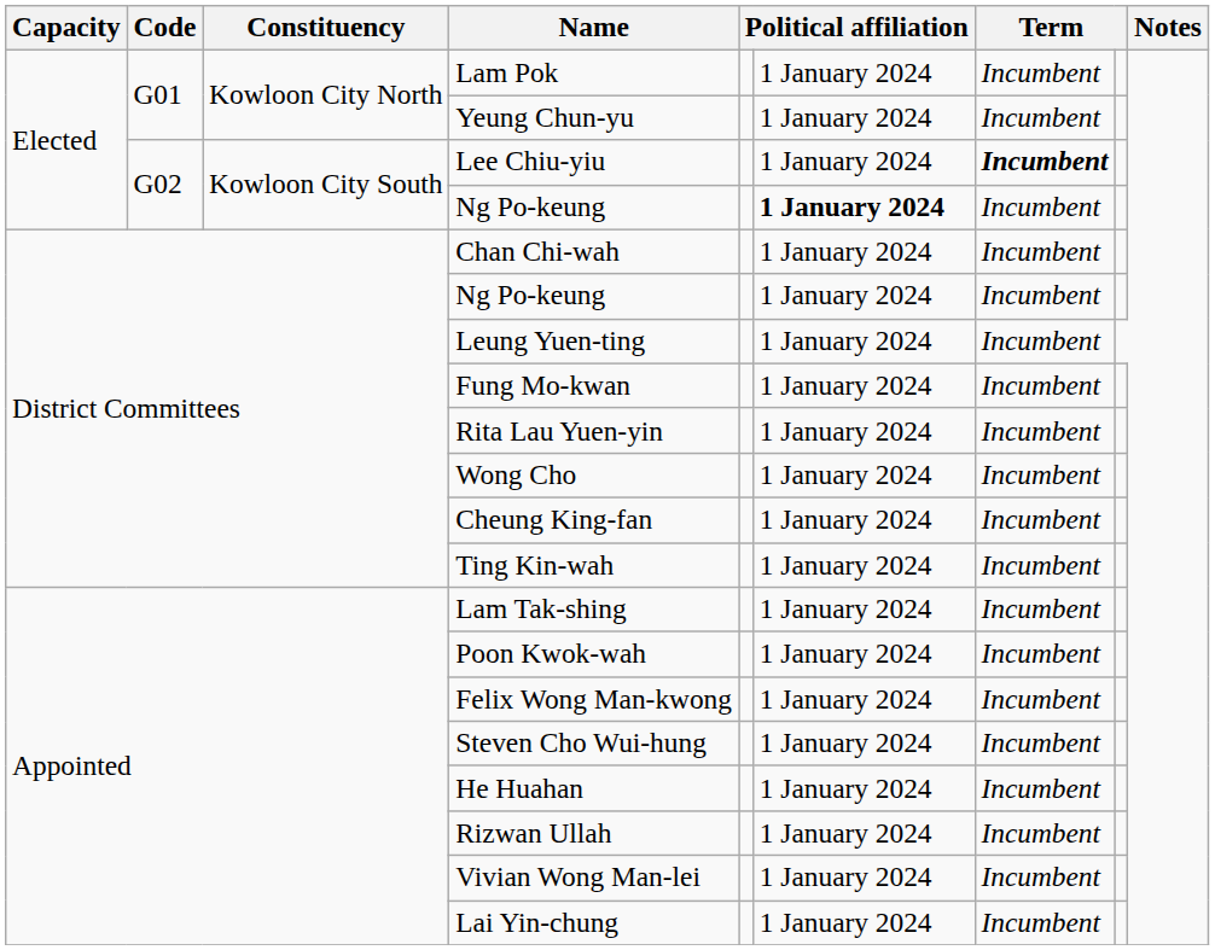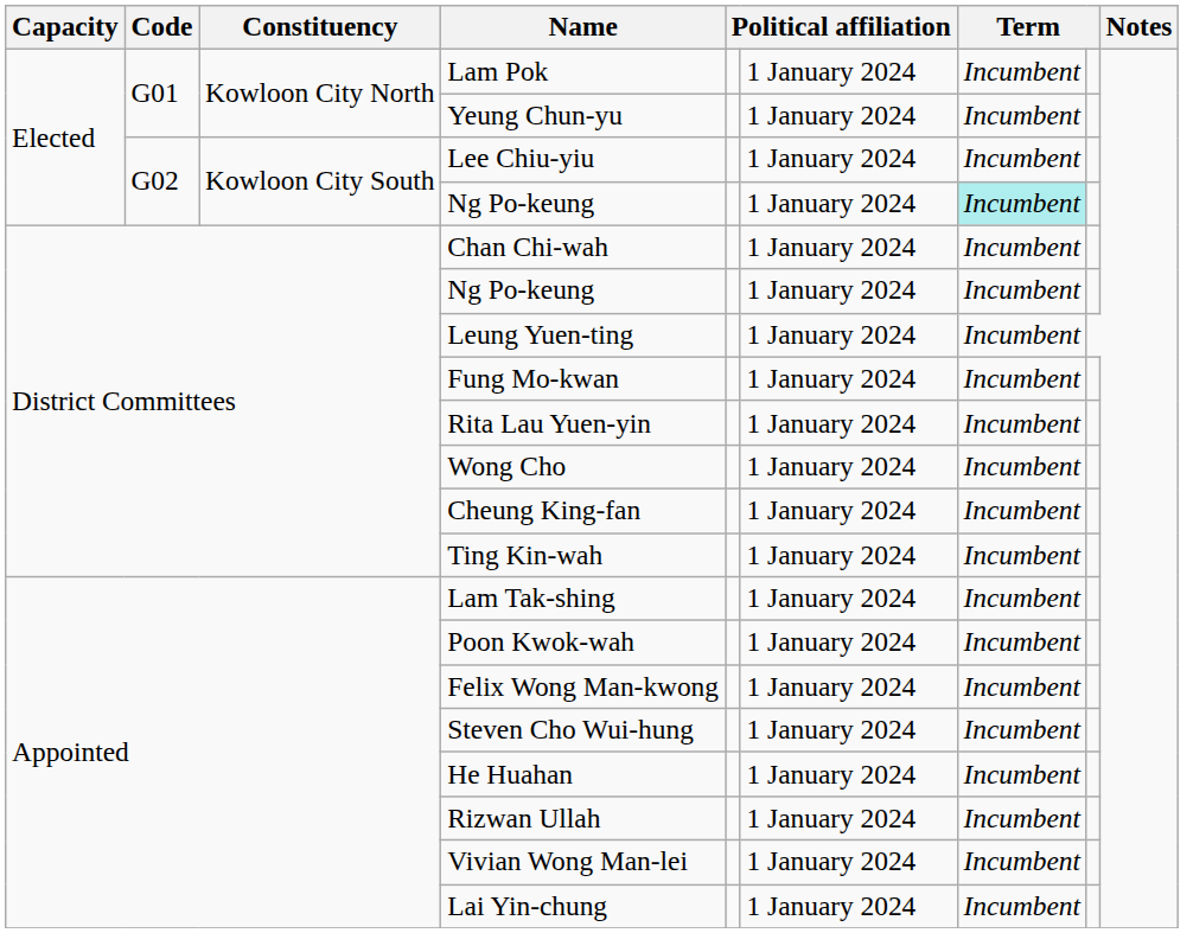Lee Chiu-yiu | column 7: bold -> normal
G02 / Ng Po-keung | column 6: bold -> normal
G02 / Ng Po-keung | column 7: no background -> paleturquoise background
